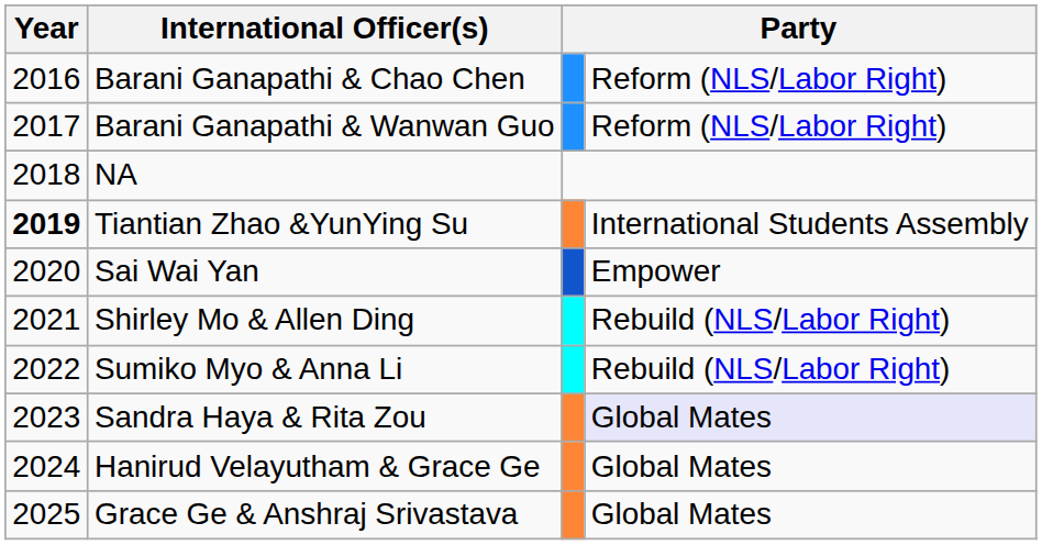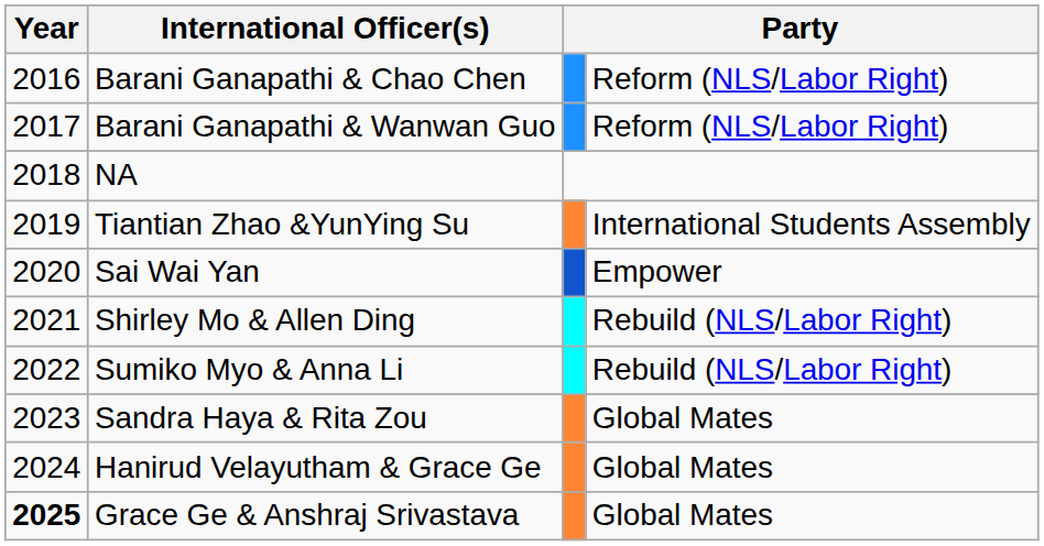Tiantian Zhao &YunYing Su | Year: bold -> normal
Sandra Haya & Rita Zou | column 4: lavender background -> no background
Grace Ge & Anshraj Srivastava | Year: normal -> bold
